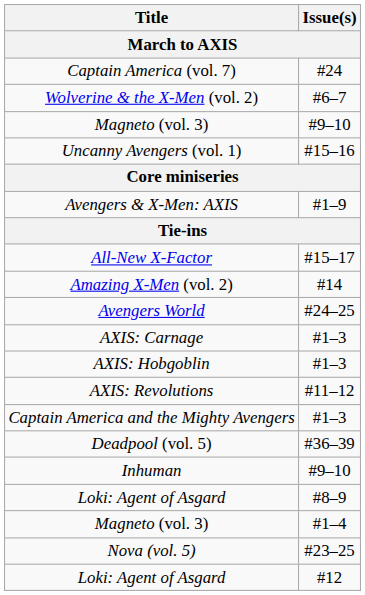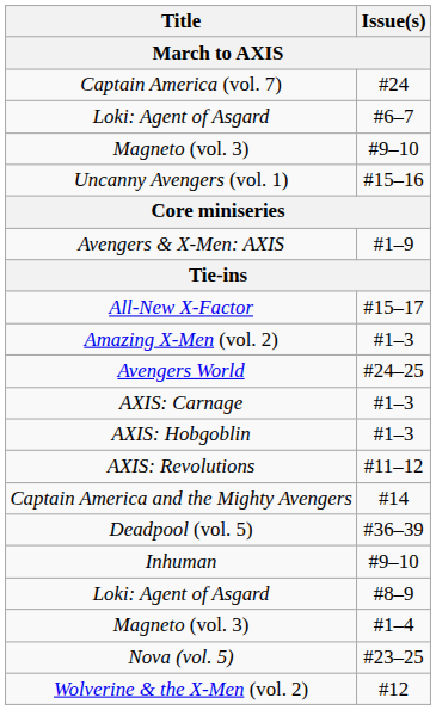row 4 | Title: Wolverine & the X-Men (vol. 2) -> Loki: Agent of Asgard
row 11 | Issue(s): #14 -> #1–3
row 16 | Issue(s): #1–3 -> #14
row 22 | Title: Loki: Agent of Asgard -> Wolverine & the X-Men (vol. 2)
